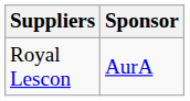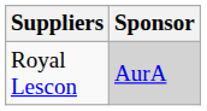Royal Lescon | Sponsor: no background -> lightgrey background
